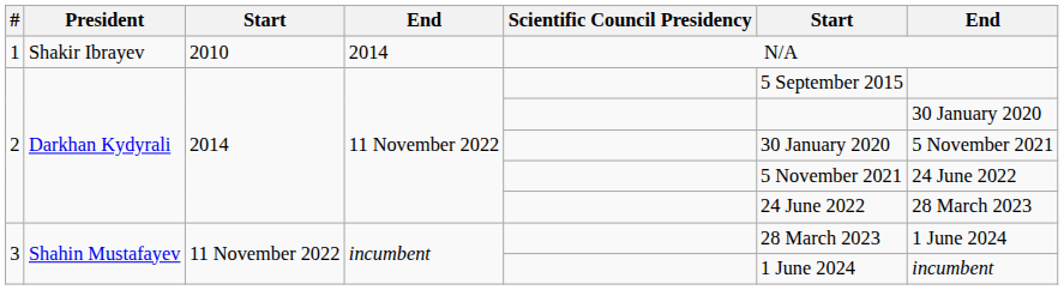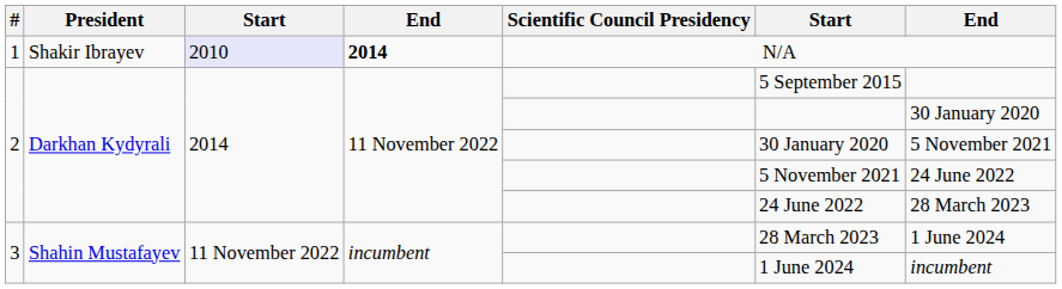1 | column 3: no background -> lavender background
1 | column 4: normal -> bold
